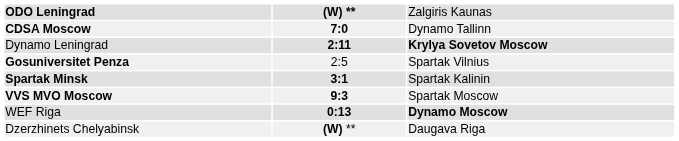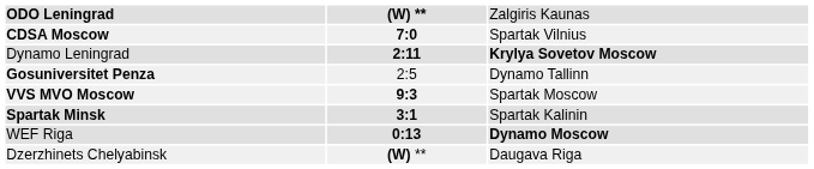CDSA Moscow | column 3: Dynamo Tallinn -> Spartak Vilnius
Gosuniversitet Penza | column 3: Spartak Vilnius -> Dynamo Tallinn
rows swapped: Spartak Minsk <-> VVS MVO Moscow
